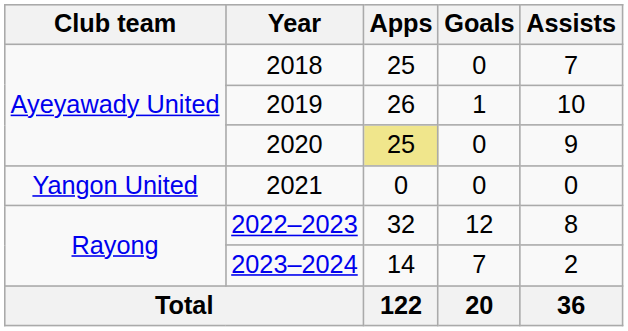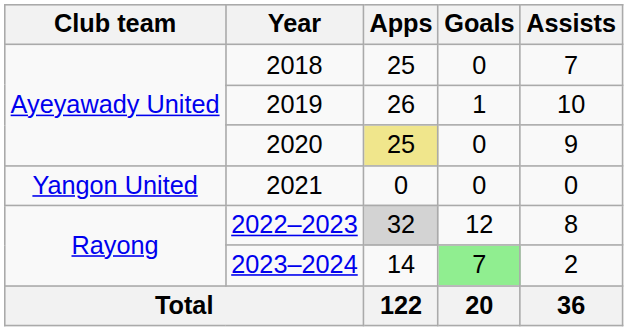2022–2023 | Apps: no background -> lightgrey background
2023–2024 | Goals: no background -> lightgreen background
